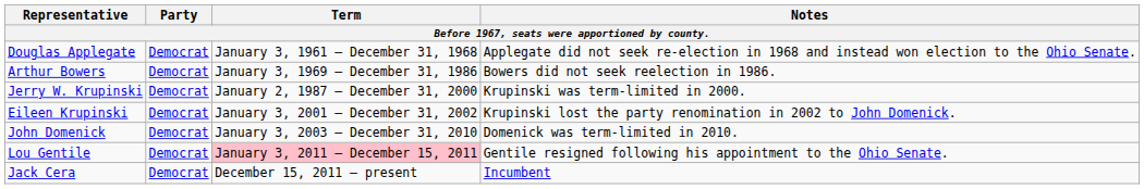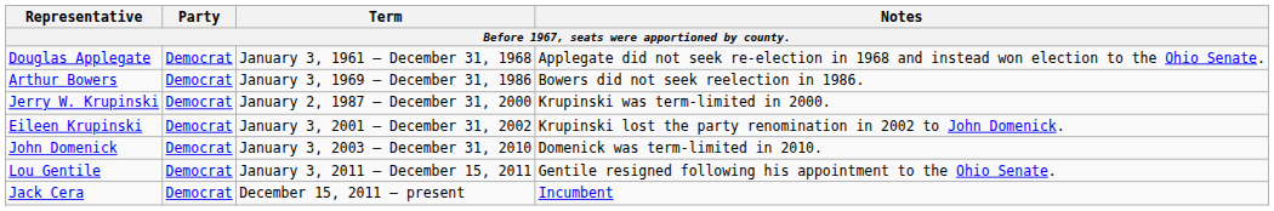Lou Gentile | Term: pink background -> no background
